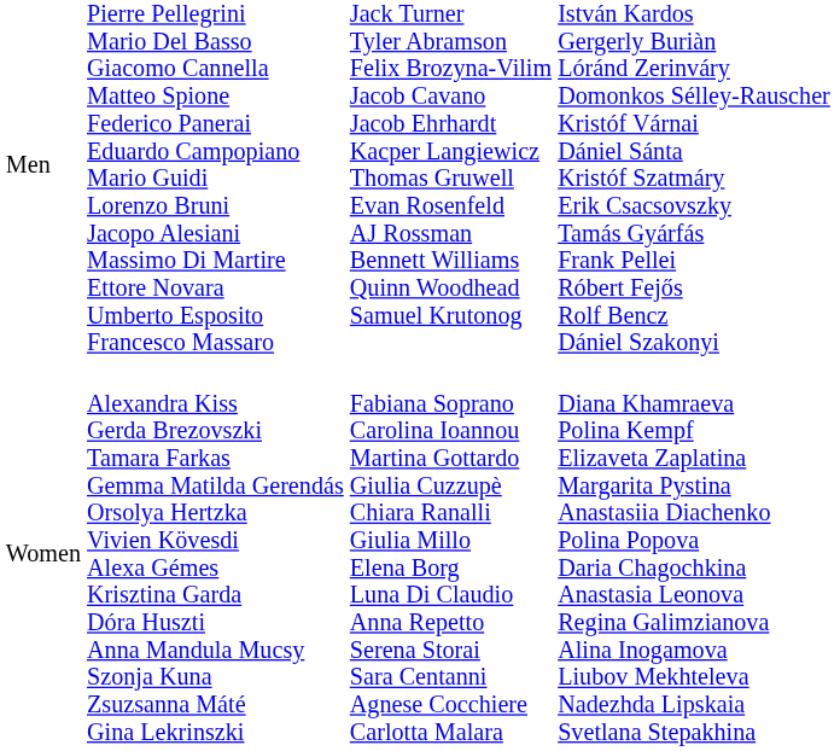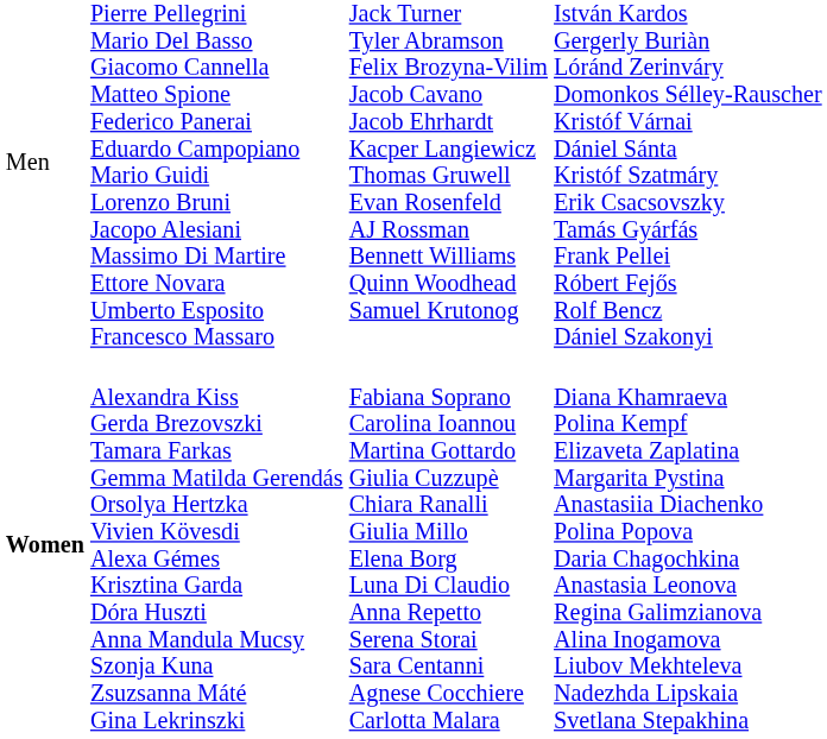Women | column 1: normal -> bold
